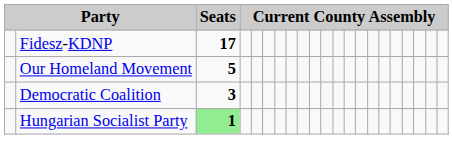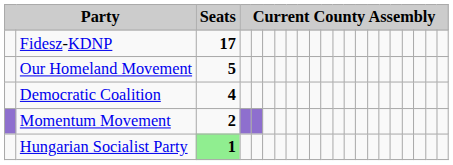Democratic Coalition | Seats: 3 -> 4
+ row: Momentum Movement | 2
